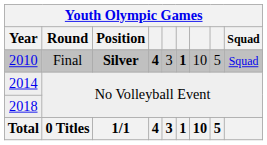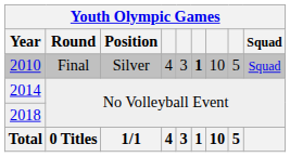2010 | Youth Olympic Games / Position: bold -> normal
2010 | column 4: bold -> normal
